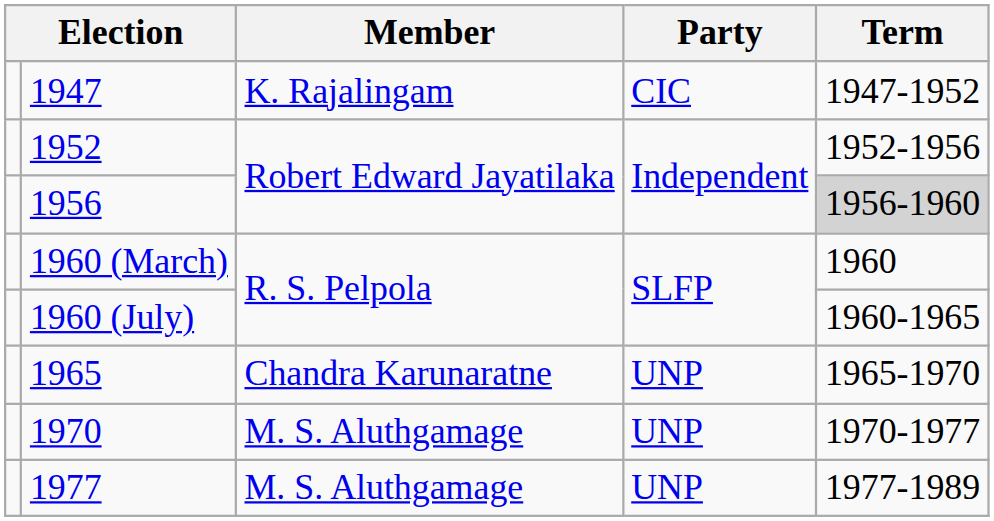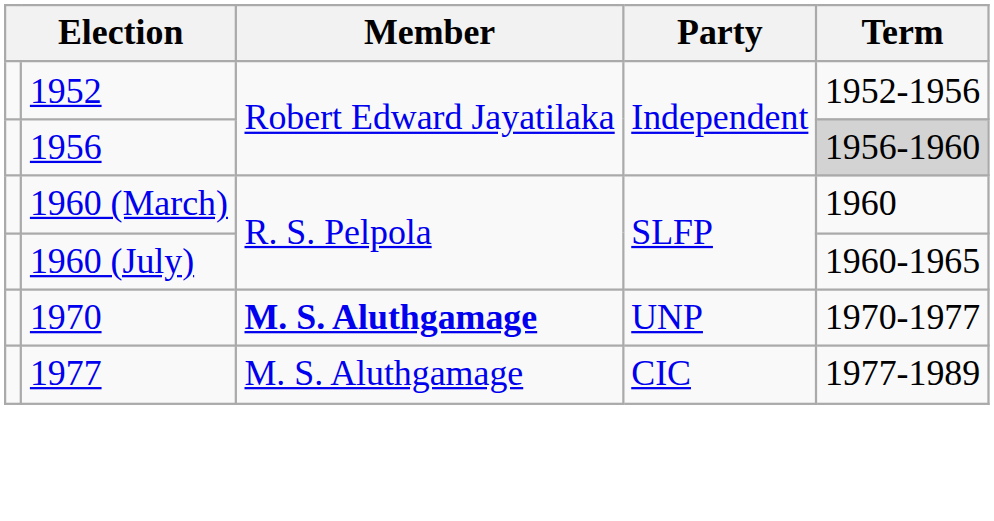- row: 1947 | K. Rajalingam | CIC | 1947-1952
- row: 1965 | Chandra Karunaratne | UNP | 1965-1970
1970 | Member: normal -> bold
1977 | Party: UNP -> CIC
